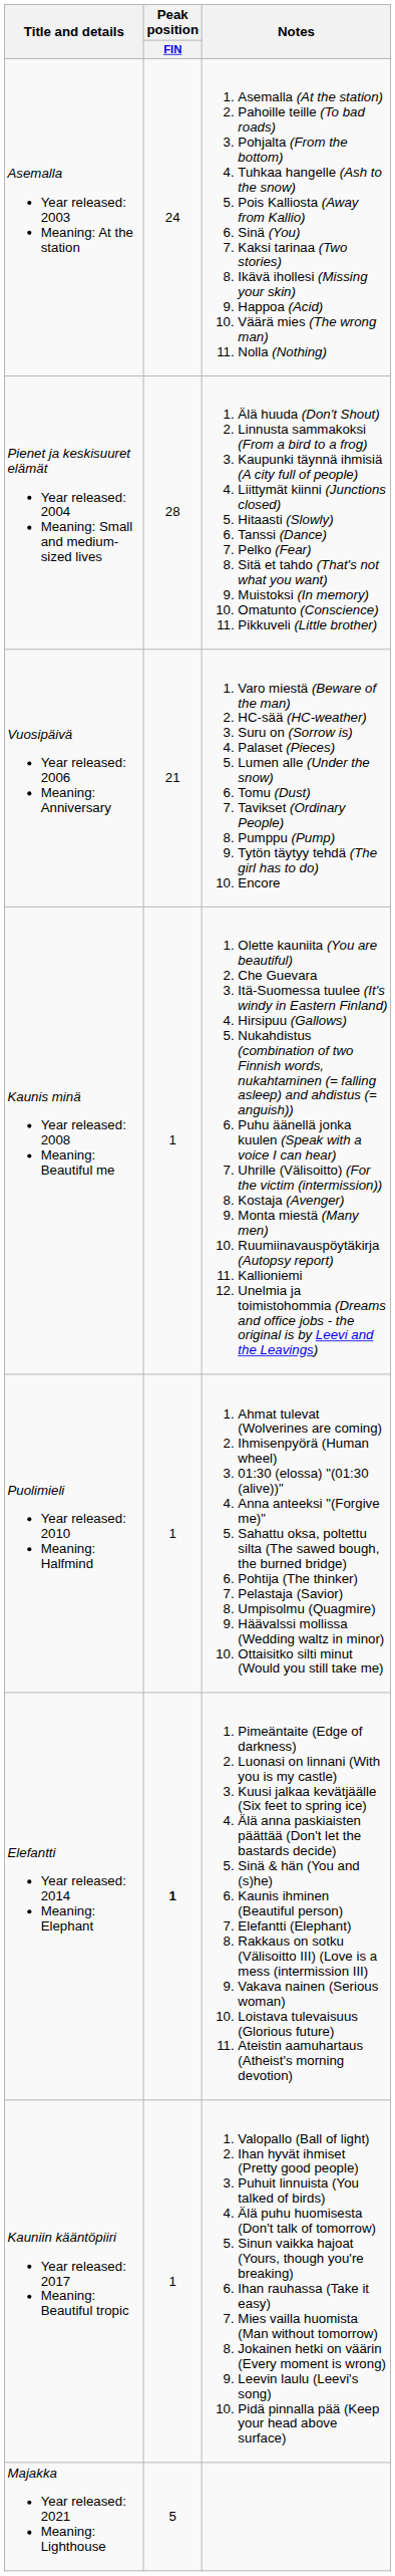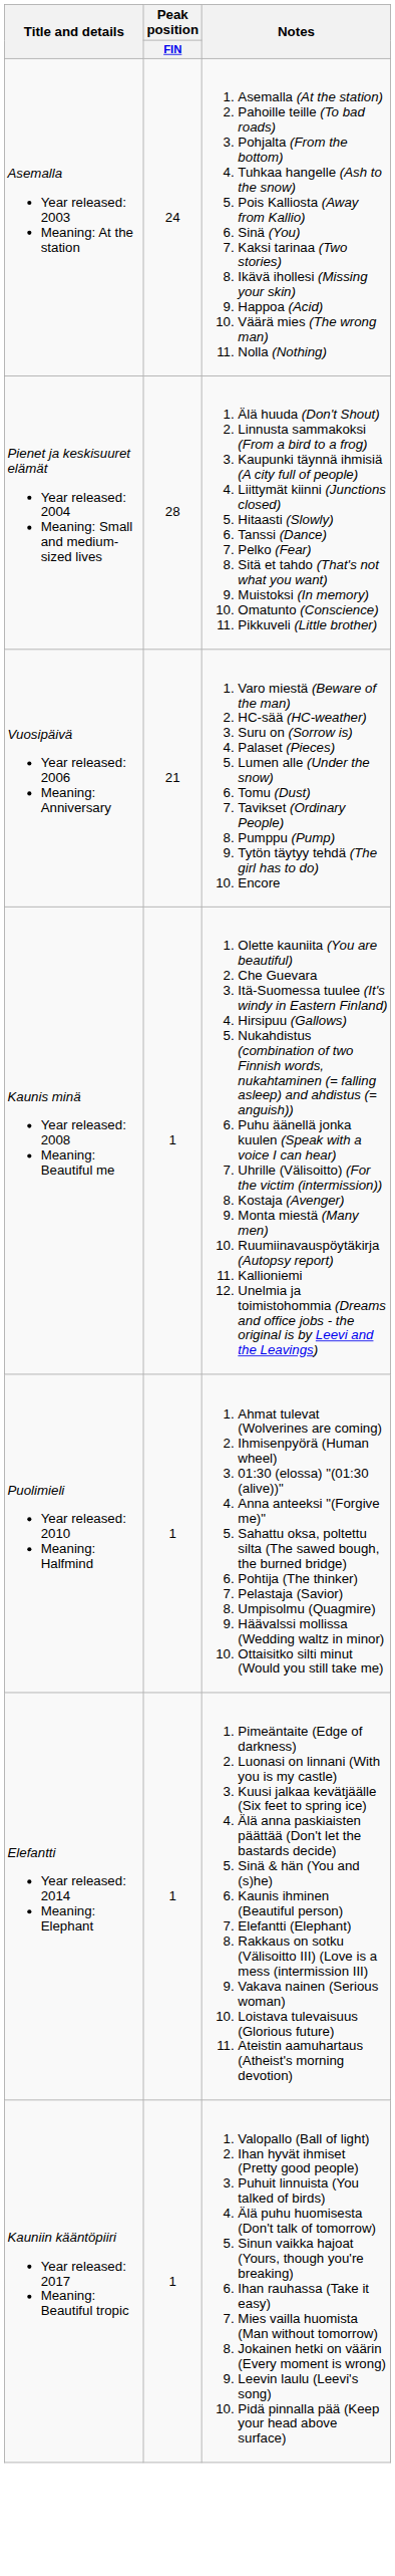Elefantti Year released: 2014 Meaning: Elephant | Peak position / FIN: bold -> normal
- row: Majakka Year released: 2021 Meaning: Lighthouse | 5
